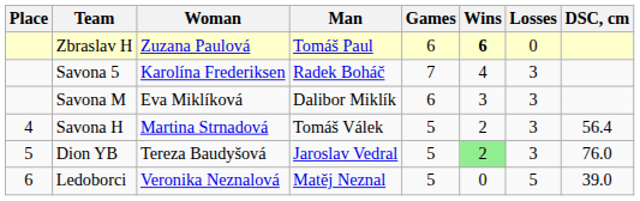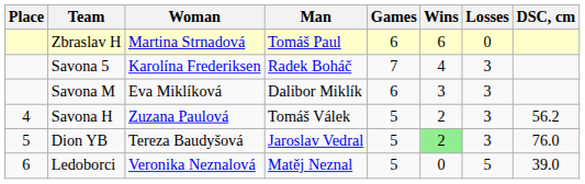Zbraslav H | Woman: Zuzana Paulová -> Martina Strnadová
Zbraslav H | Wins: bold -> normal
Savona H | Woman: Martina Strnadová -> Zuzana Paulová
Savona H | DSC, cm: 56.4 -> 56.2
